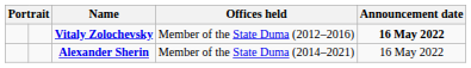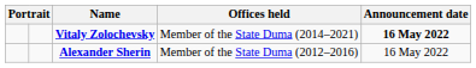Vitaly Zolochevsky | Offices held: Member of the State Duma (2012–2016) -> Member of the State Duma (2014–2021)
Alexander Sherin | Offices held: Member of the State Duma (2014–2021) -> Member of the State Duma (2012–2016)
